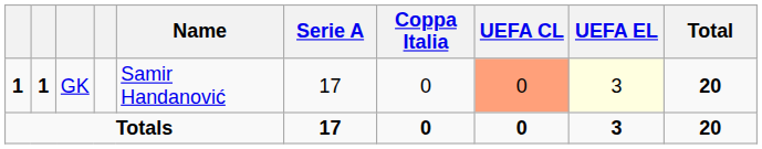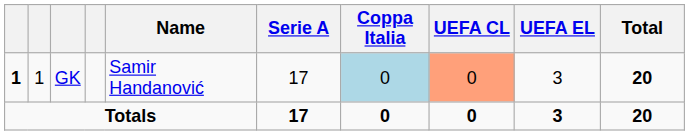row 2 | column 2: bold -> normal
row 2 | Coppa Italia: no background -> lightblue background
row 2 | UEFA EL: lightyellow background -> no background
